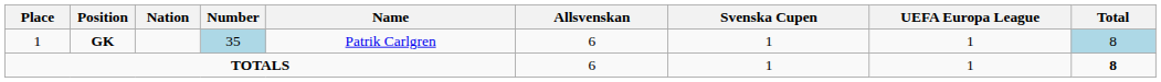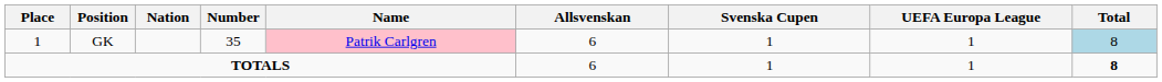row 2 | Position: bold -> normal
row 2 | Number: lightblue background -> no background
row 2 | Name: no background -> pink background
